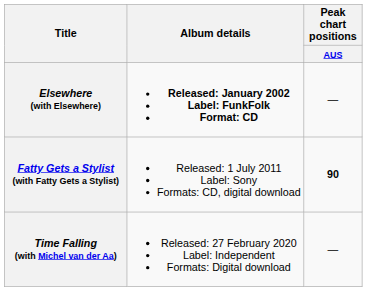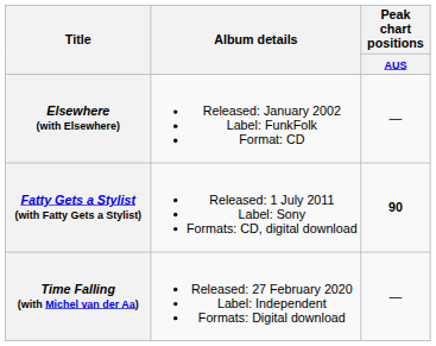Elsewhere (with Elsewhere) | Album details: bold -> normal
